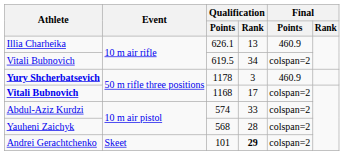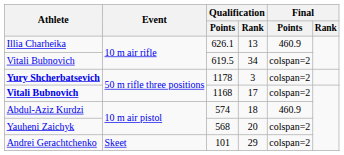1178 | Final / Points: 460.9 -> colspan=2
574 | Qualification / Rank: 33 -> 18
574 | Final / Points: colspan=2 -> 460.9
568 | Qualification / Rank: 28 -> 20
101 | Qualification / Rank: bold -> normal
